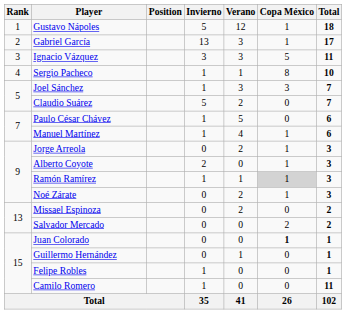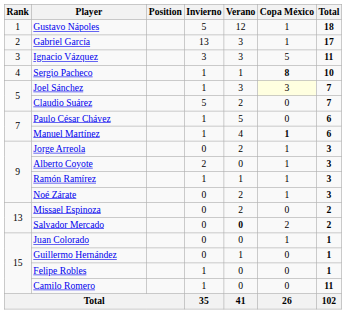Sergio Pacheco | Copa México: normal -> bold
Joel Sánchez | Copa México: no background -> lightyellow background
Manuel Martínez | Copa México: normal -> bold
Ramón Ramírez | Copa México: lightgrey background -> no background
Salvador Mercado | Verano: normal -> bold
Juan Colorado | Copa México: bold -> normal
